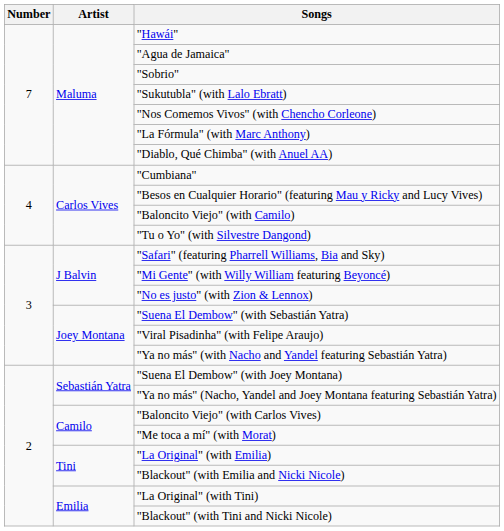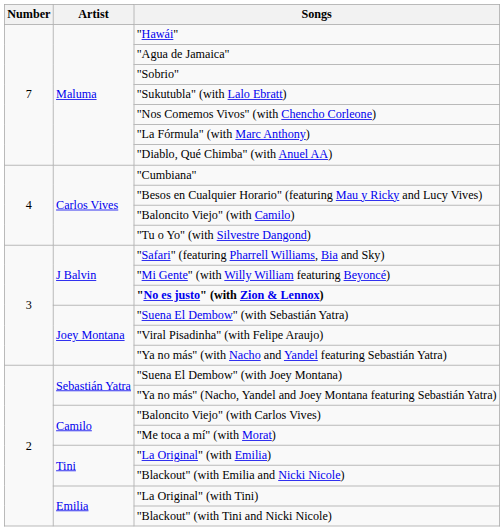"No es justo" (with Zion & Lennox) | Songs: normal -> bold
